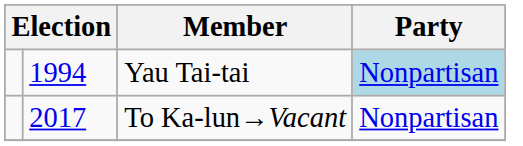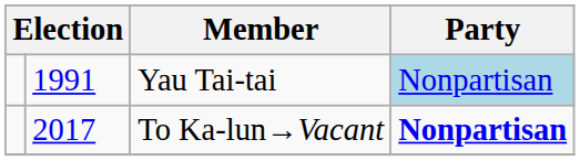Yau Tai-tai | column 2: 1994 -> 1991
To Ka-lun→Vacant | Party: normal -> bold
